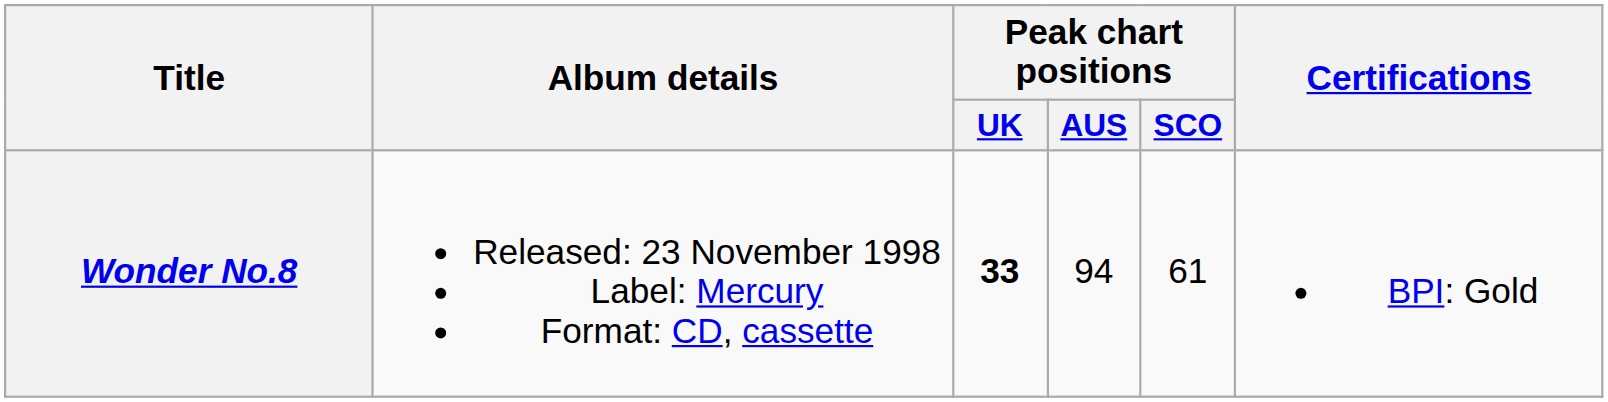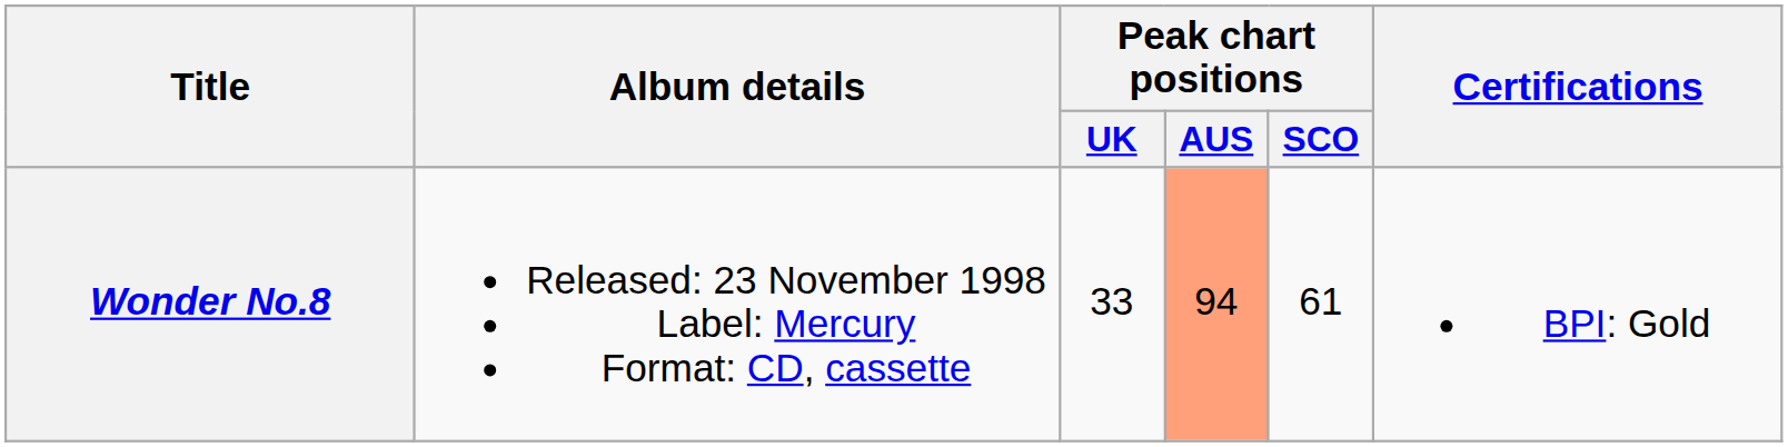Wonder No.8 | Peak chart positions / UK: bold -> normal
Wonder No.8 | Peak chart positions / AUS: no background -> lightsalmon background
